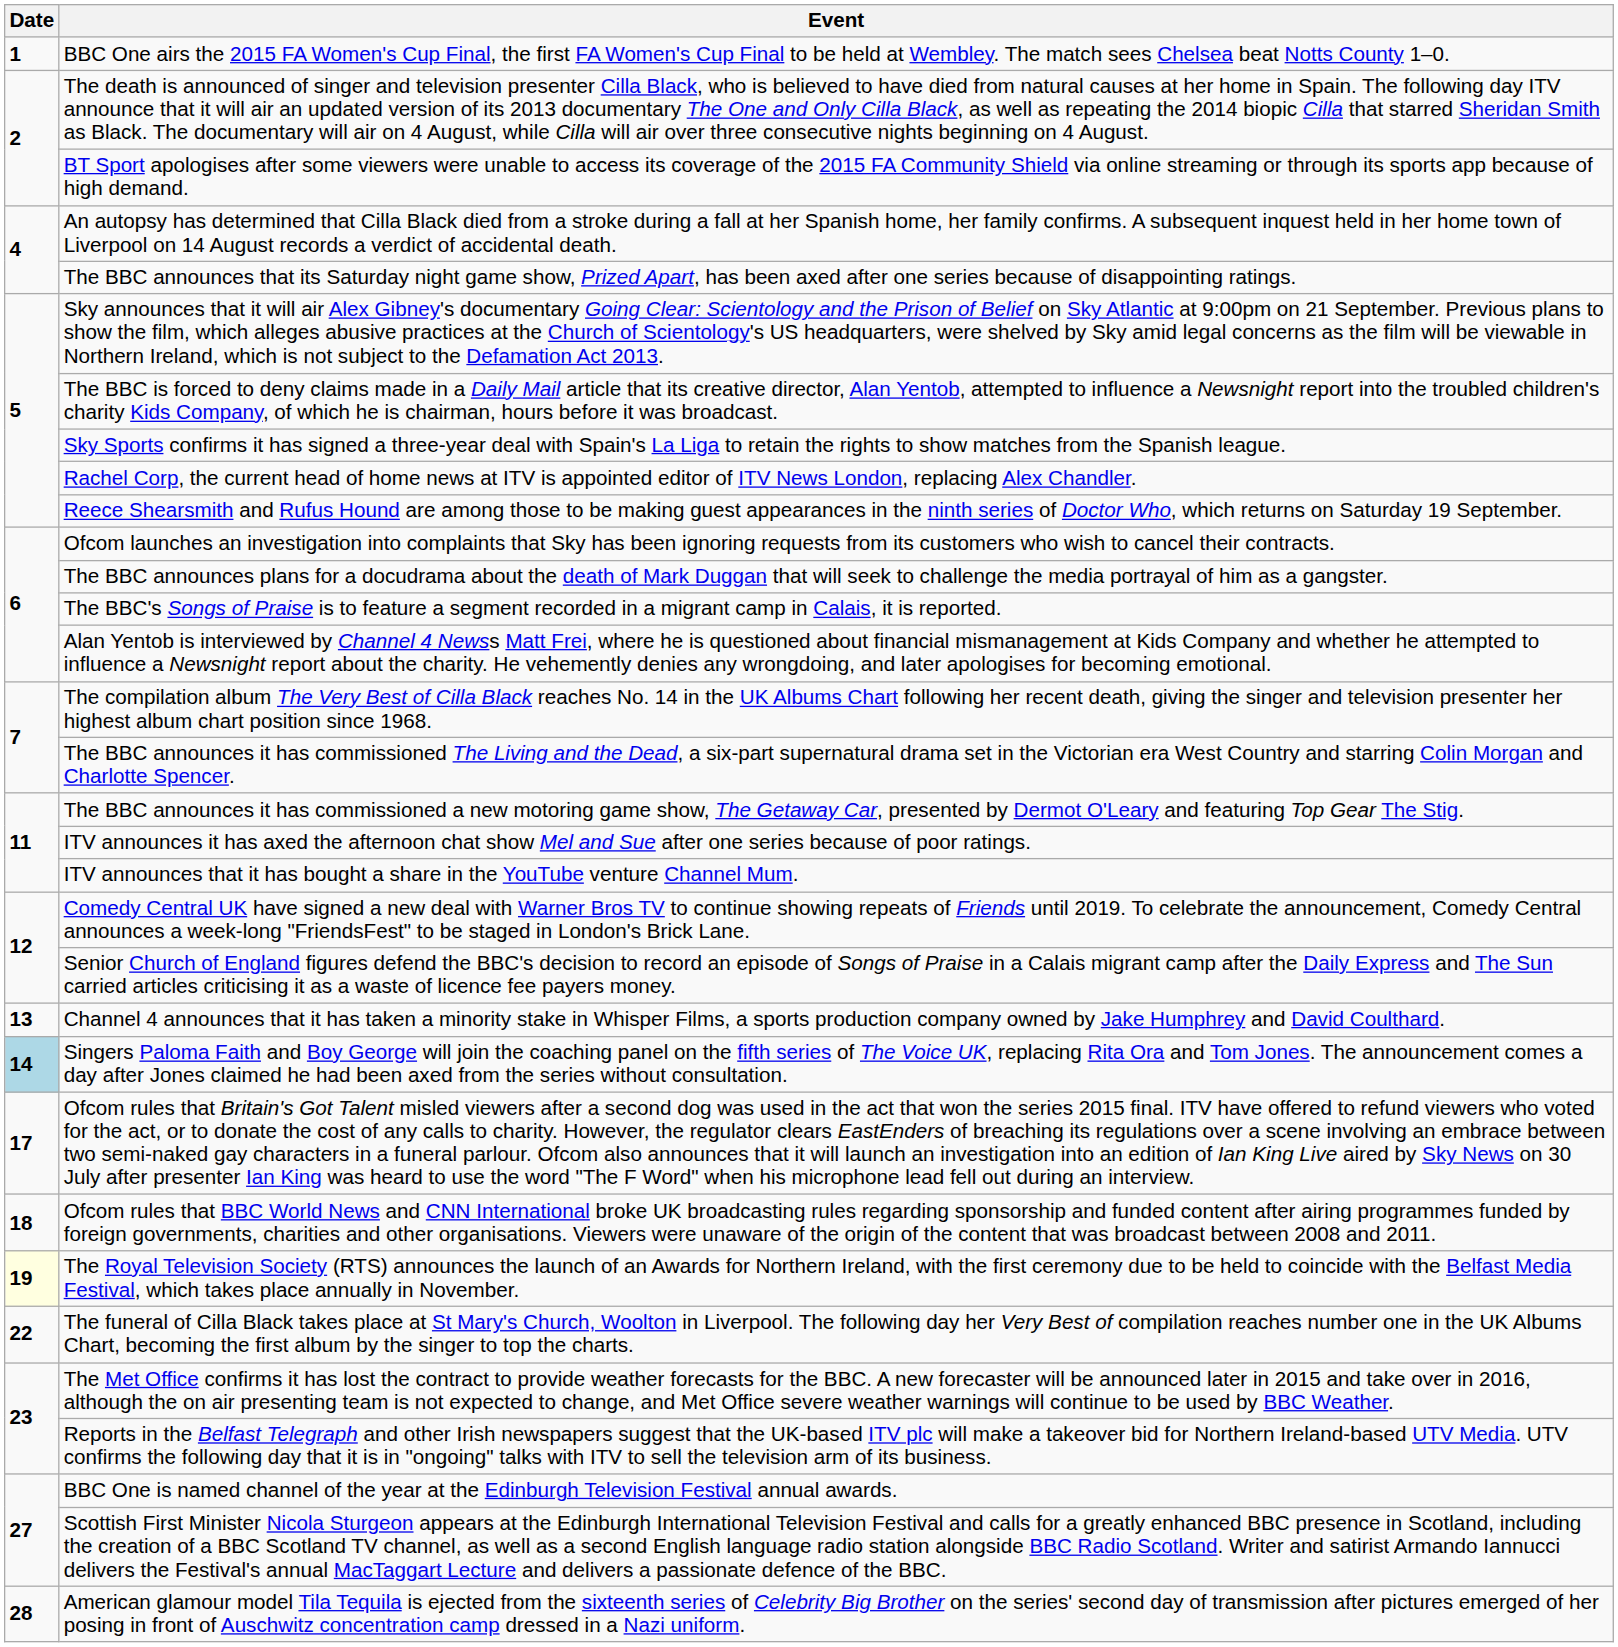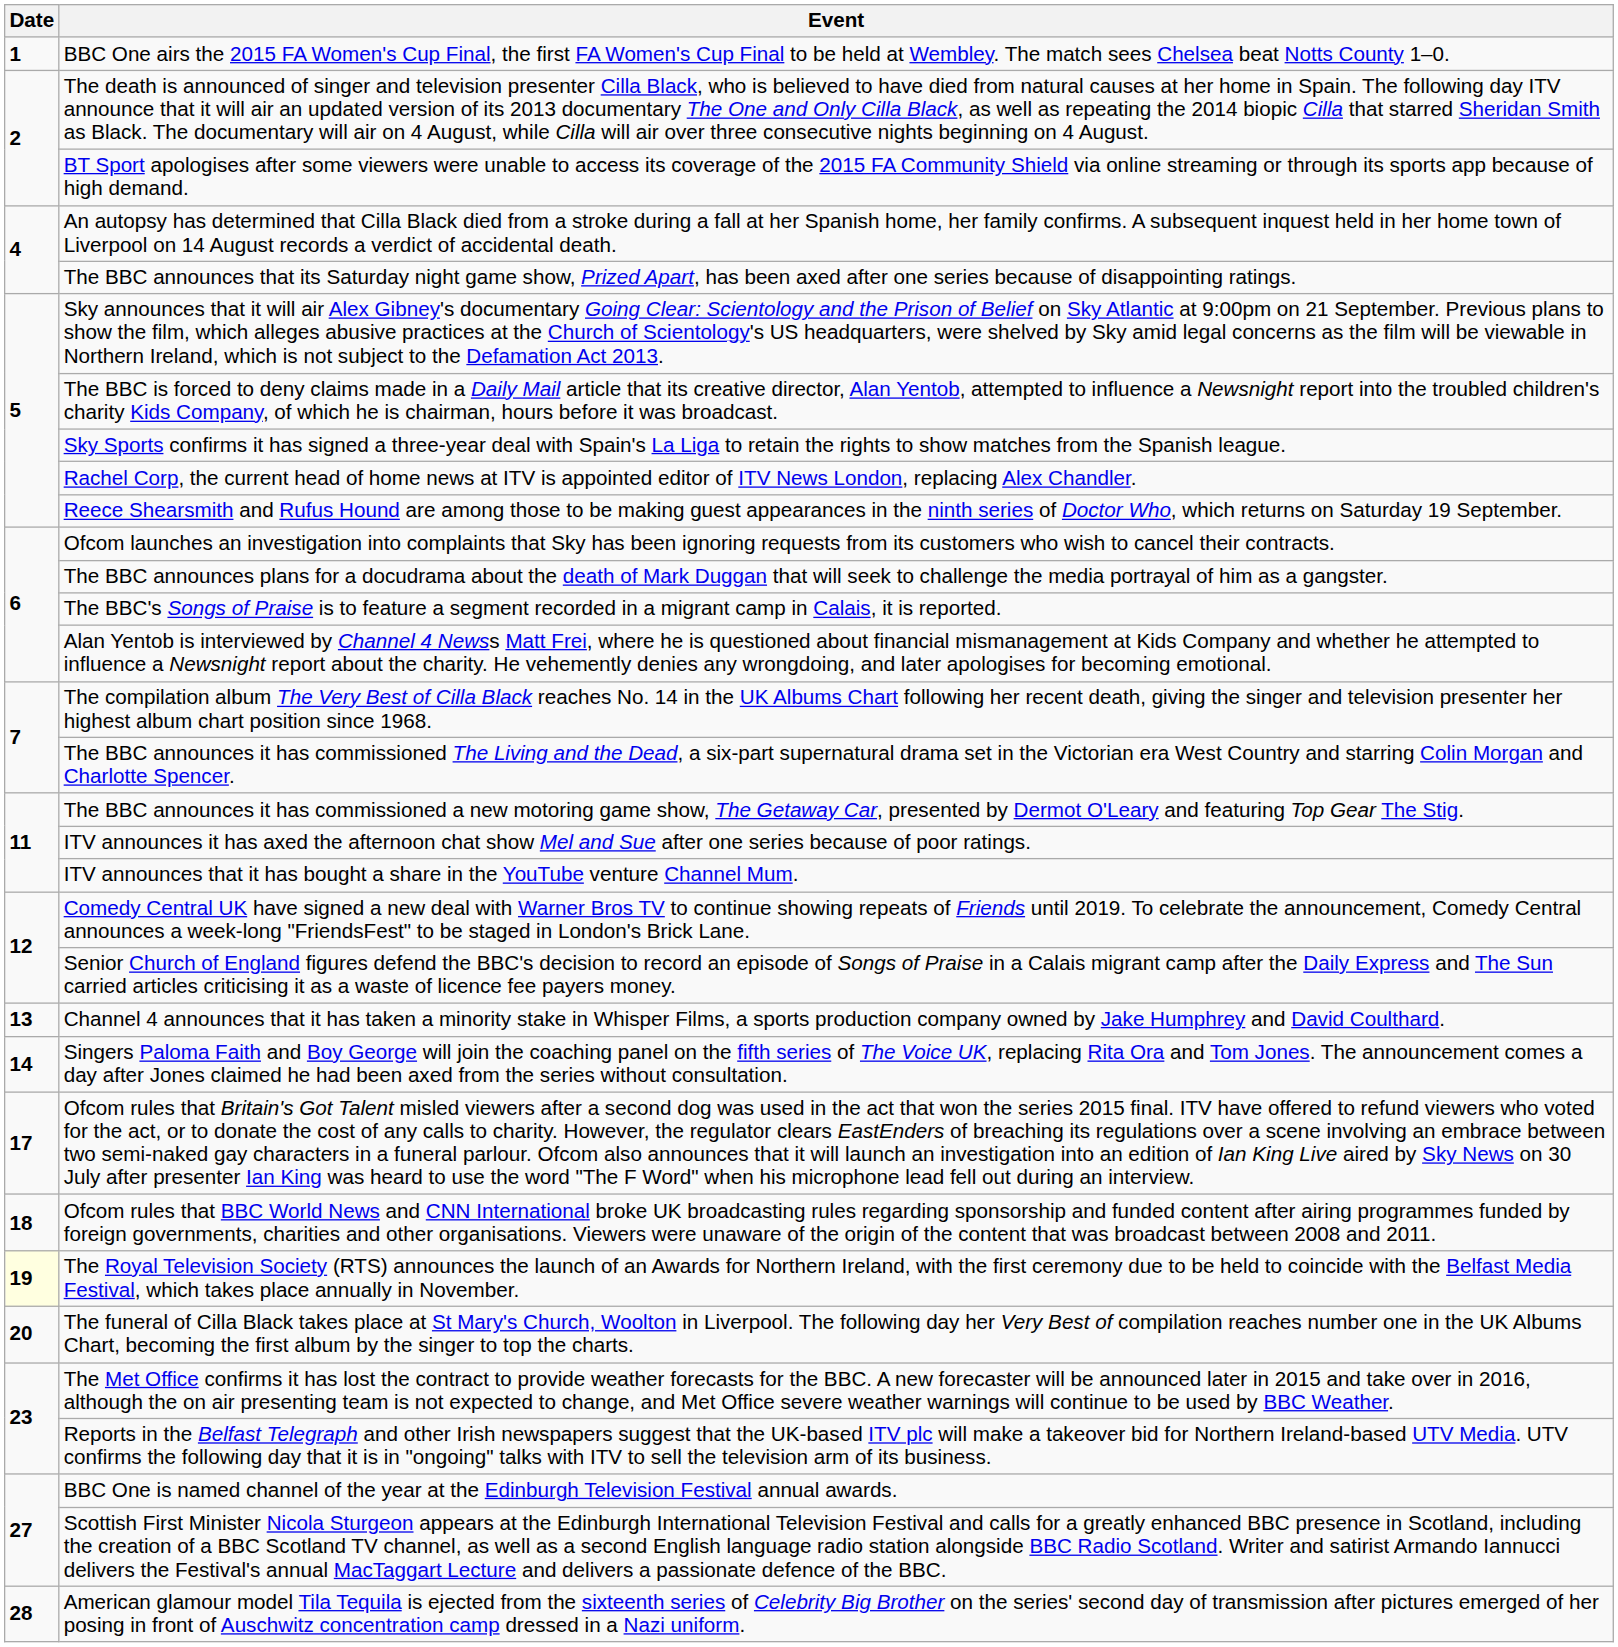row 24 | Date: lightblue background -> no background
row 28 | Date: 22 -> 20
